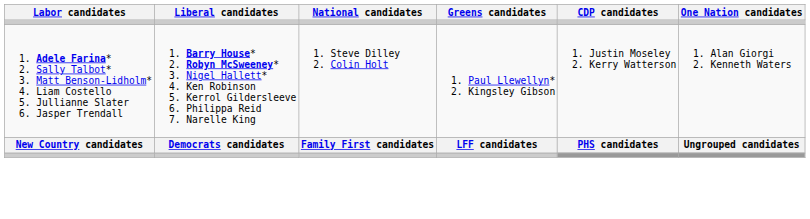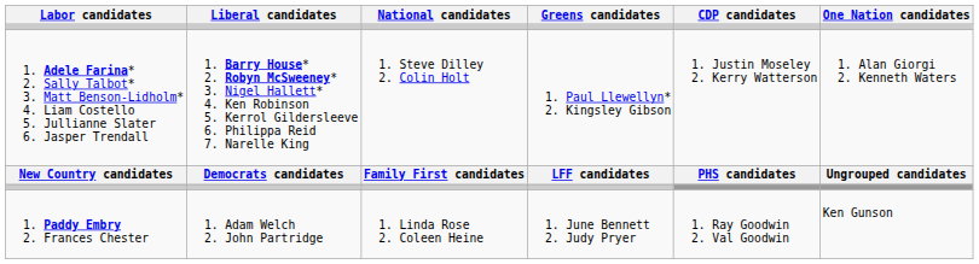+ row: Paddy Embry Frances Chester | Adam Welch John Partridge | Linda Rose Coleen Heine | June Bennett Judy Pryer | Ray Goodwin Val Goodwin | Ken Gunson
